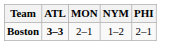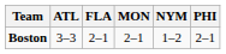+ column: FLA | 2–1
Boston | ATL: bold -> normal
